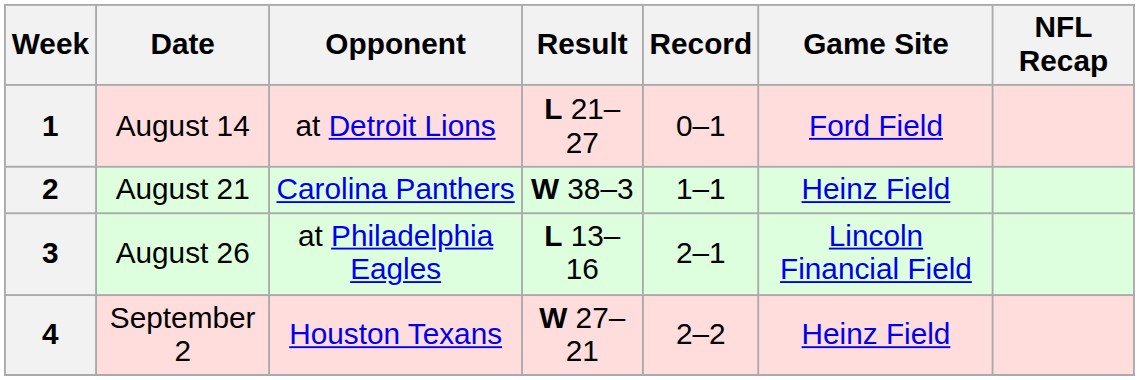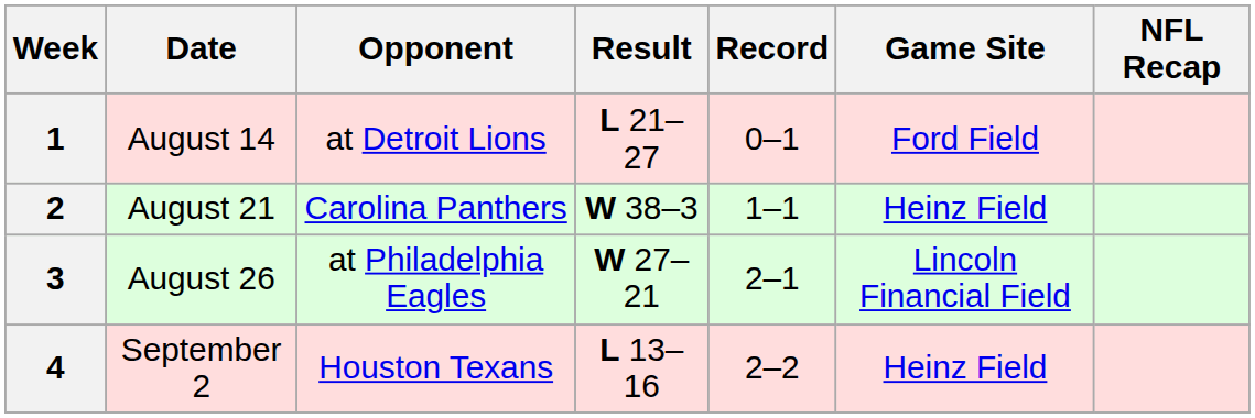3 | Result: L 13–16 -> W 27–21
4 | Result: W 27–21 -> L 13–16
